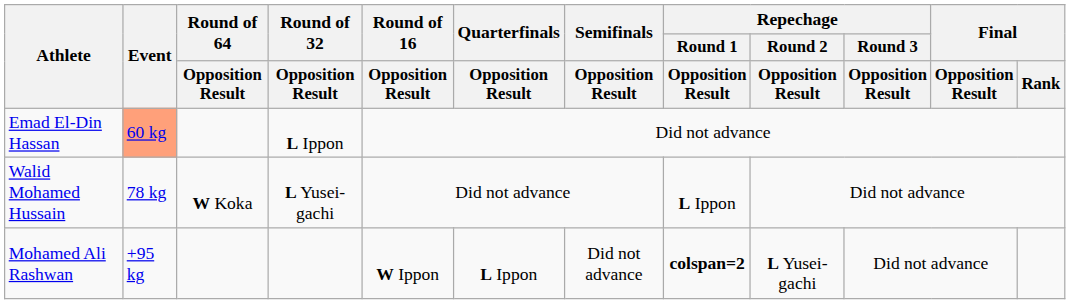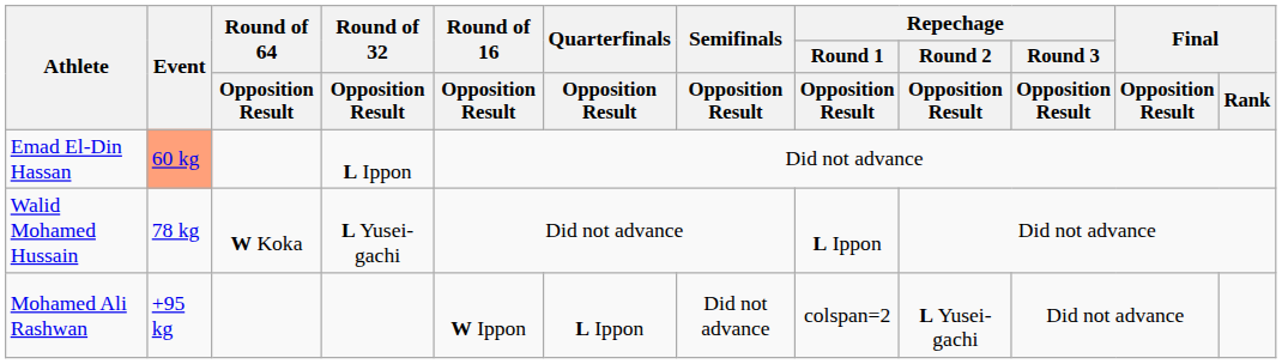Mohamed Ali Rashwan | Repechage / Round 1 / Opposition Result: bold -> normal
